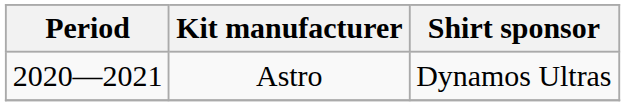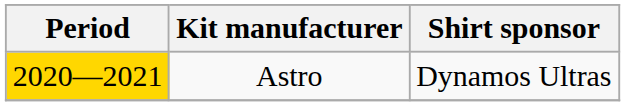Astro | Period: no background -> gold background
